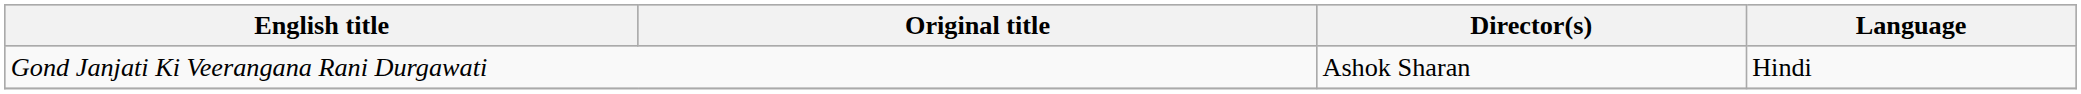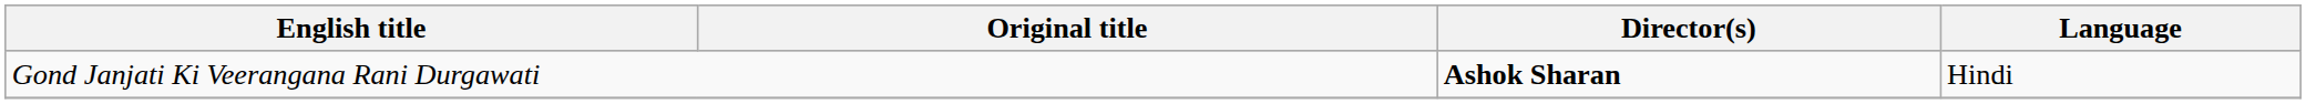Gond Janjati Ki Veerangana Rani Durgawati | Director(s): normal -> bold
